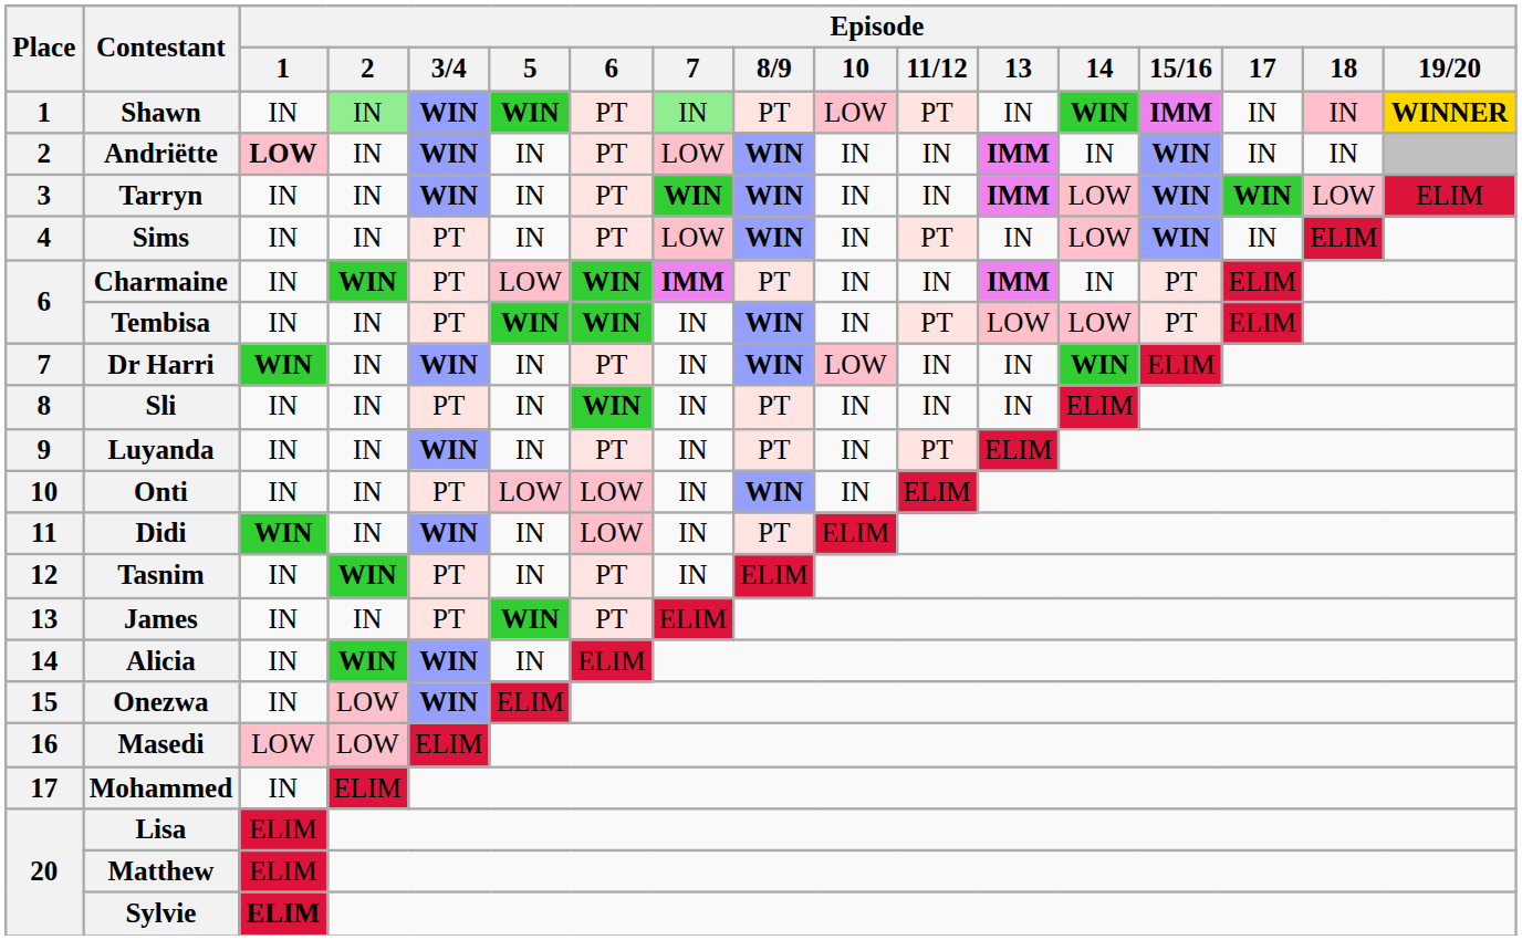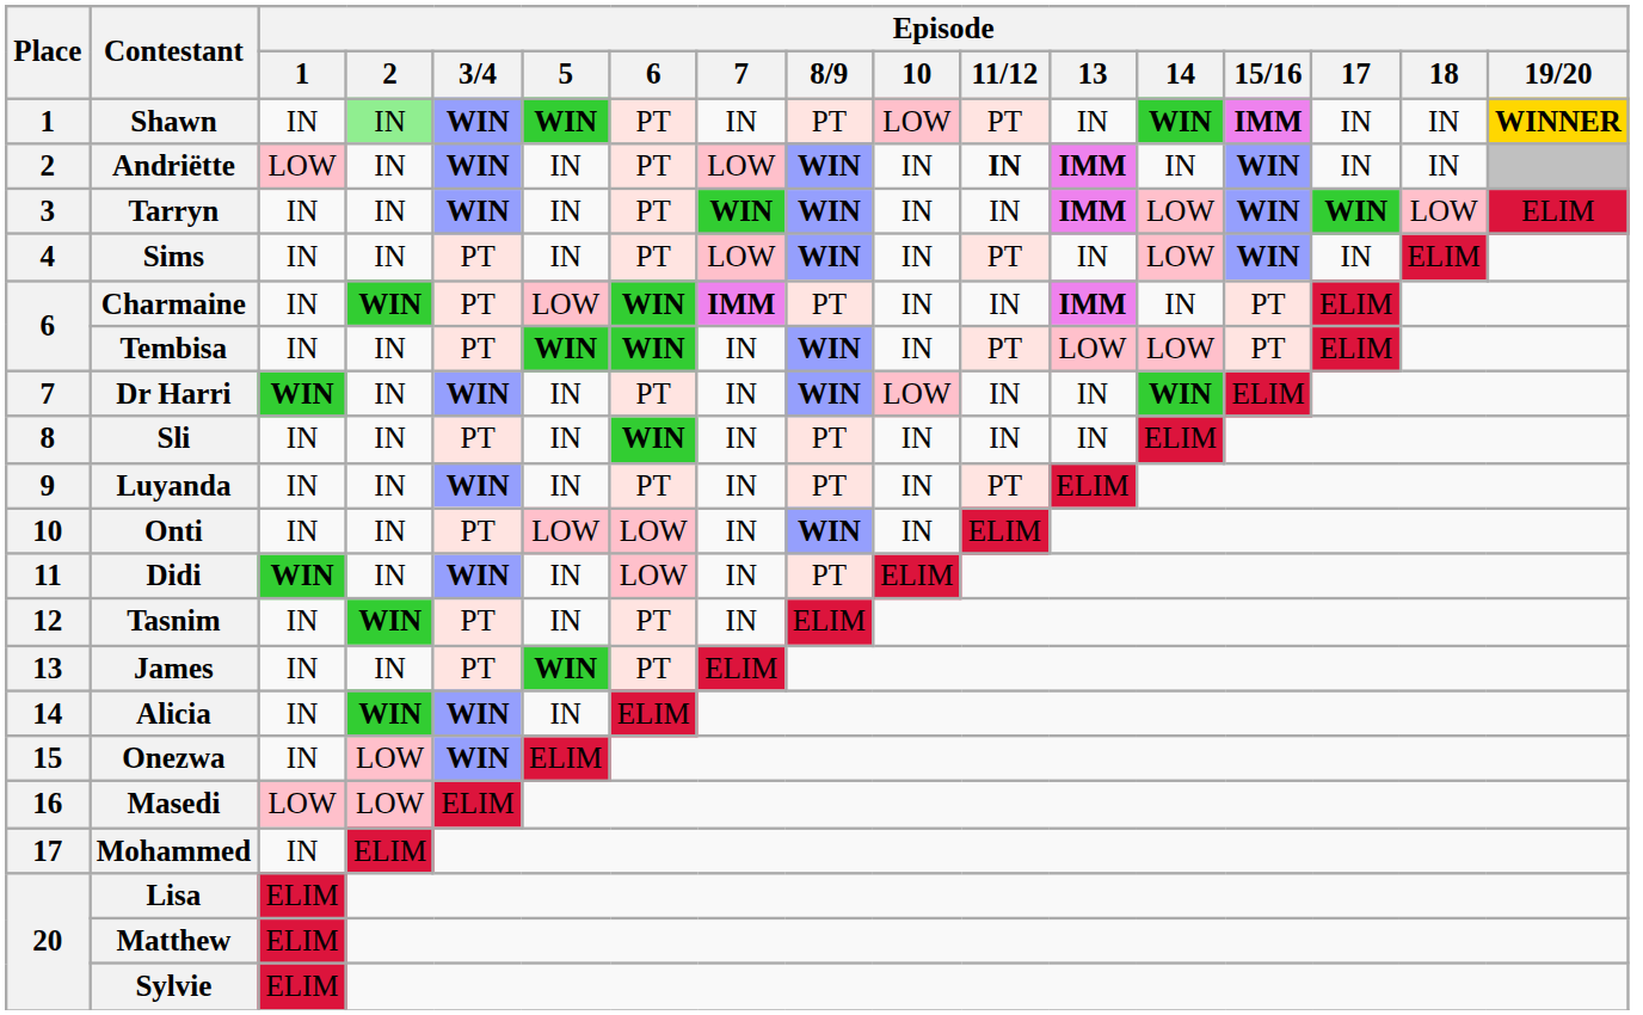Shawn | Episode / 7: lightgreen background -> no background
Shawn | Episode / 18: pink background -> no background
Andriëtte | Episode / 1: bold -> normal
Andriëtte | Episode / 11/12: normal -> bold
Sylvie | Episode / 1: bold -> normal
